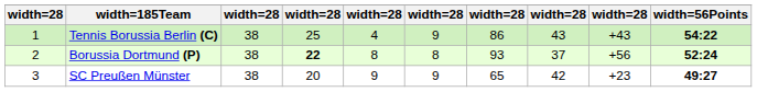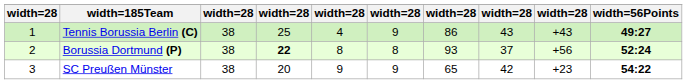Tennis Borussia Berlin (C) | width=56Points: 54:22 -> 49:27
SC Preußen Münster | width=56Points: 49:27 -> 54:22
